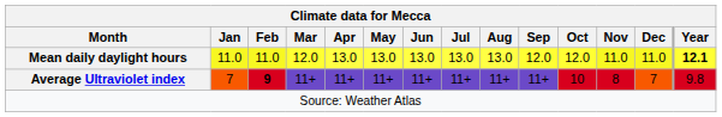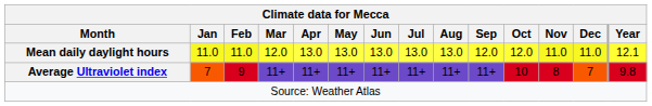row 3 | Year: bold -> normal
row 4 | Feb: bold -> normal
